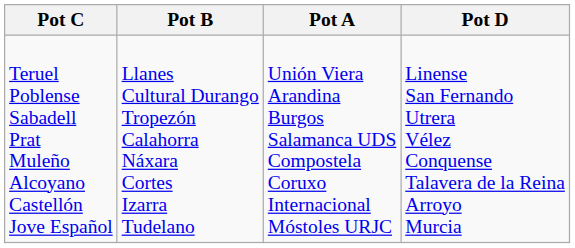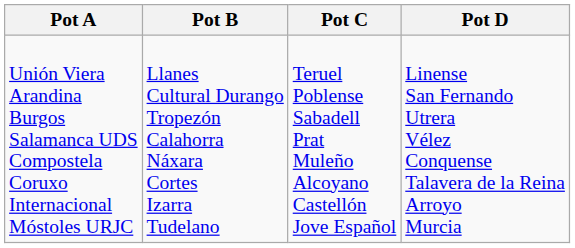columns swapped: Pot A <-> Pot C
